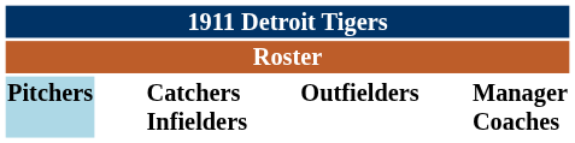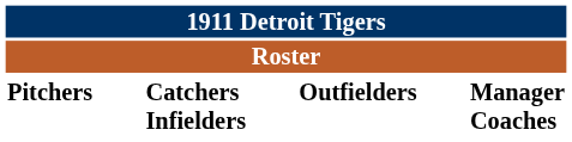Pitchers | column 1: lightblue background -> no background
